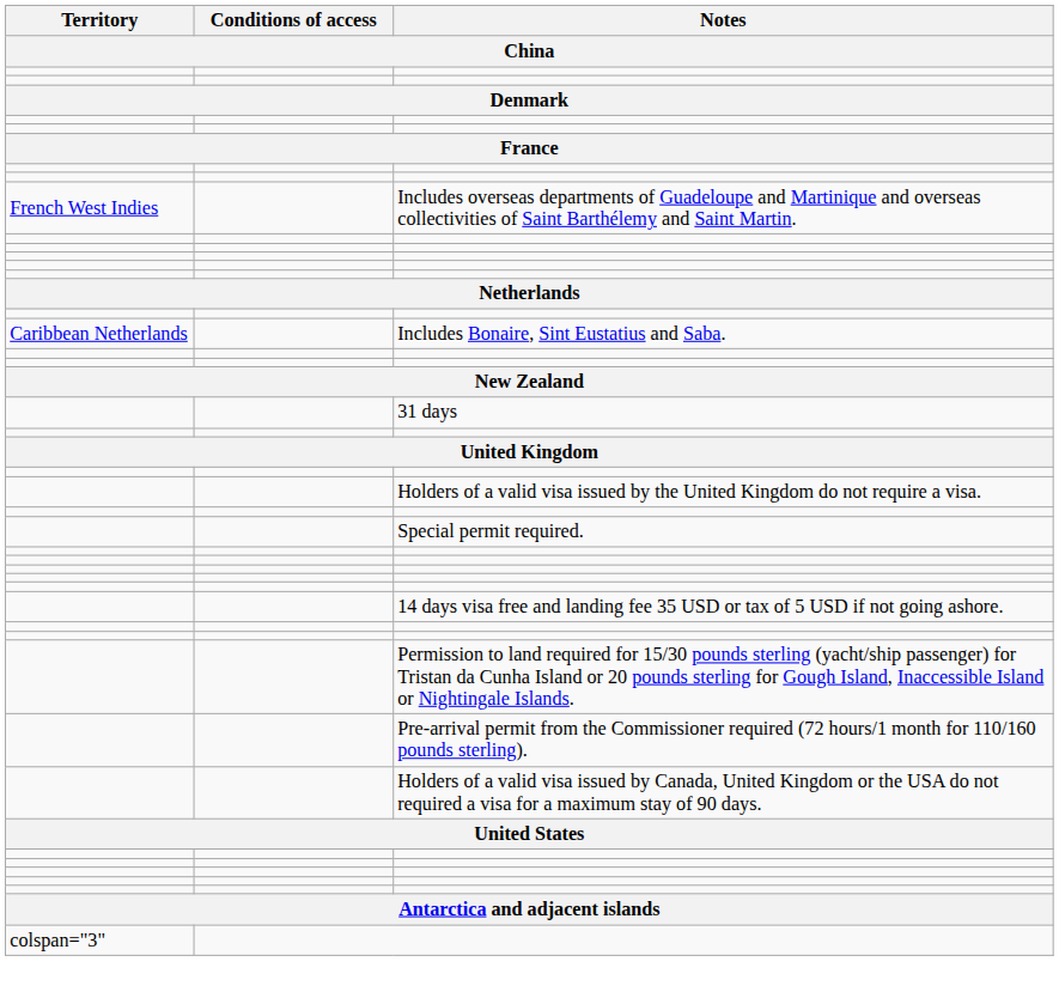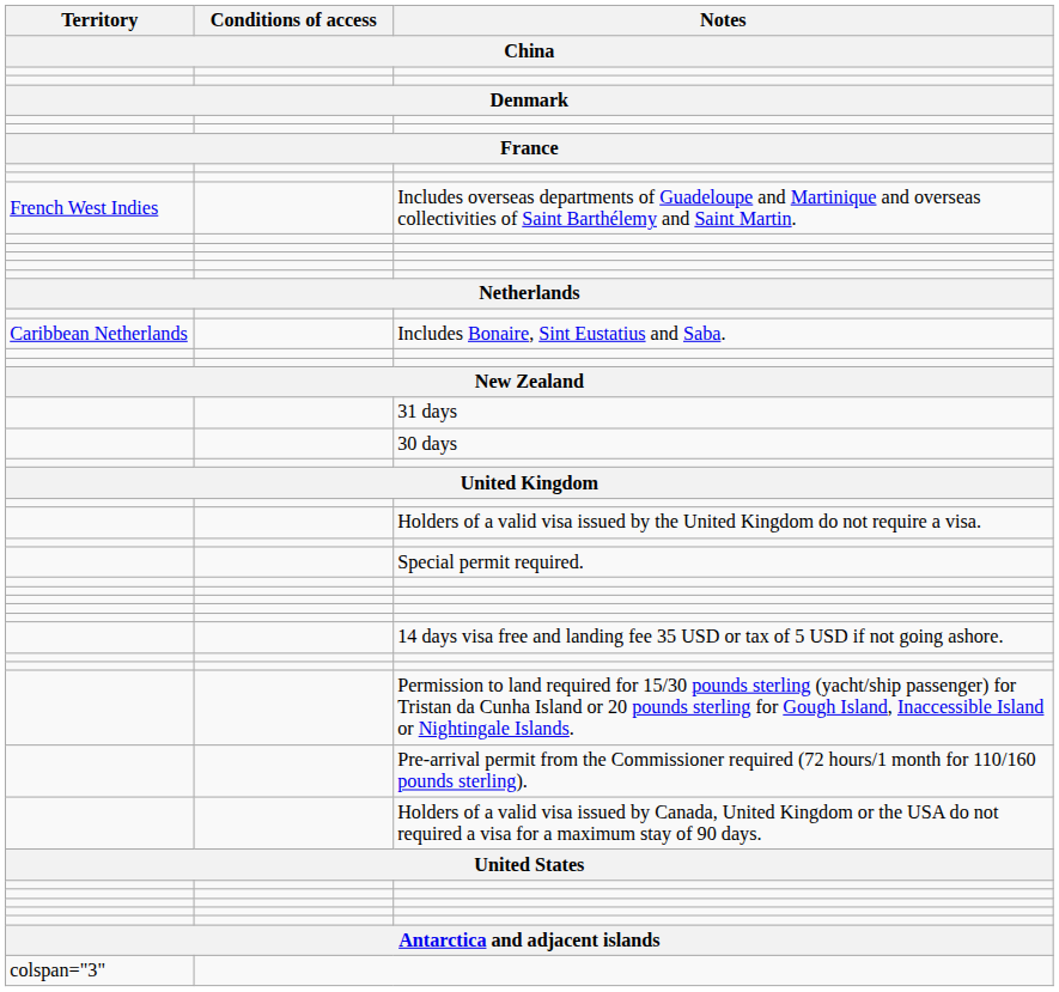+ row: 30 days
